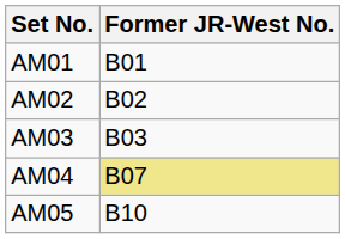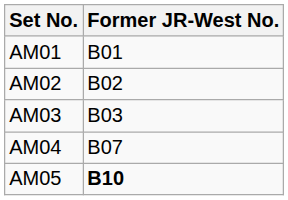AM04 | Former JR-West No.: khaki background -> no background
AM05 | Former JR-West No.: normal -> bold
